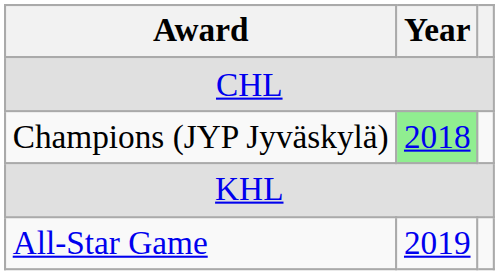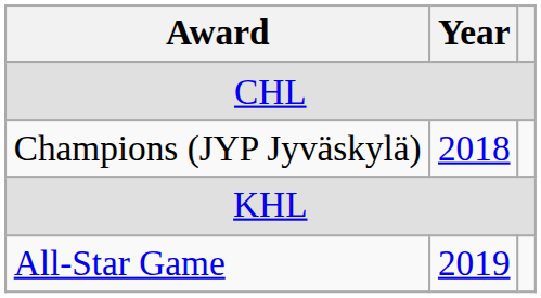Champions (JYP Jyväskylä) | Year: lightgreen background -> no background
